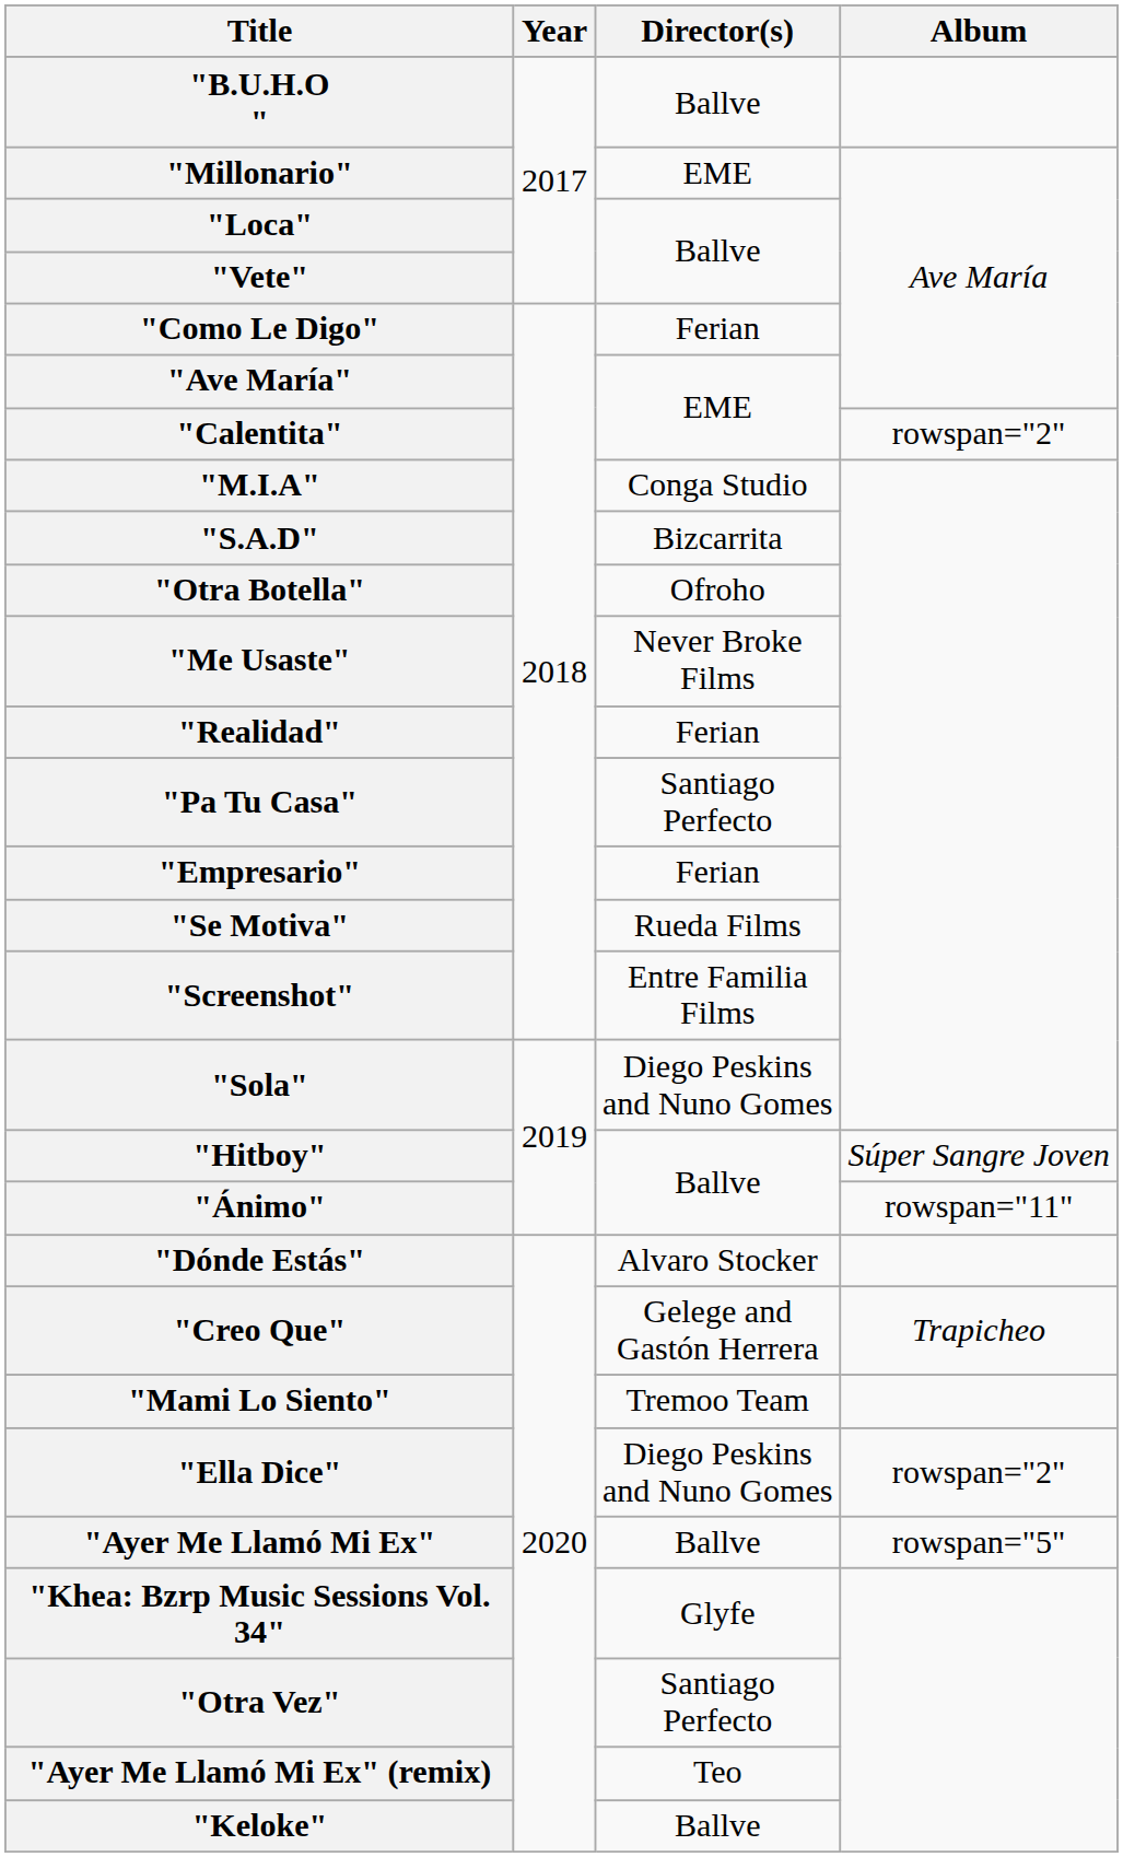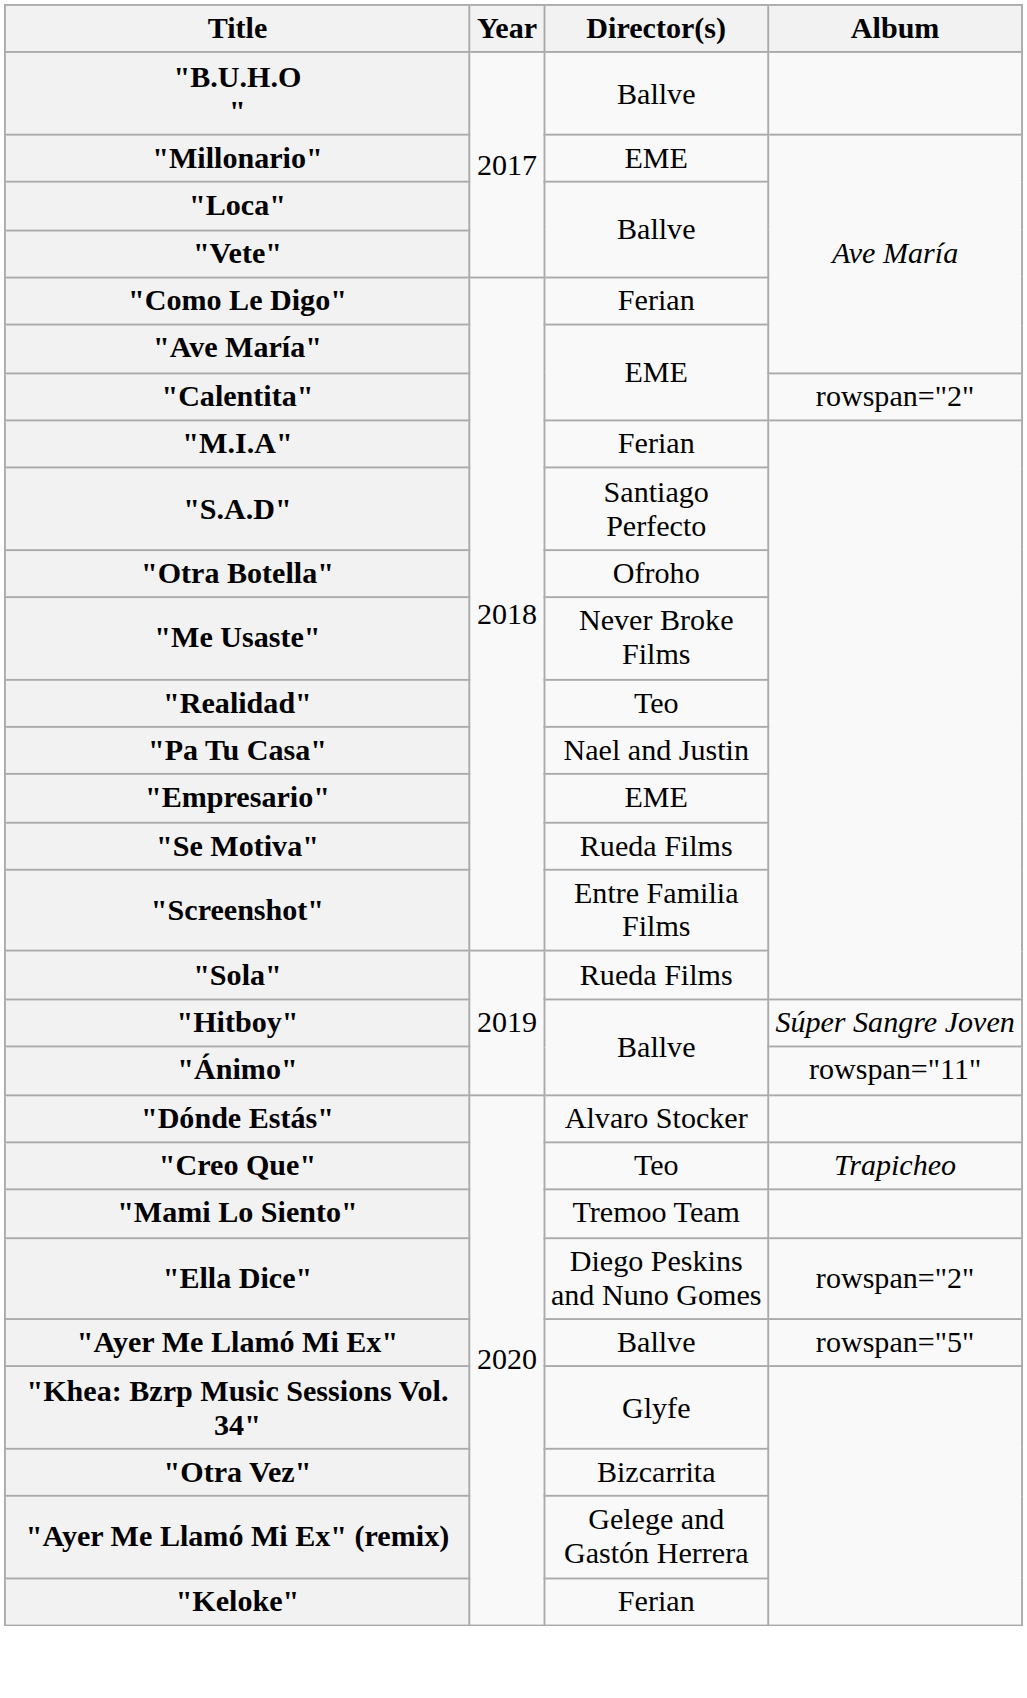"M.I.A" | Director(s): Conga Studio -> Ferian
"S.A.D" | Director(s): Bizcarrita -> Santiago Perfecto
"Realidad" | Director(s): Ferian -> Teo
"Pa Tu Casa" | Director(s): Santiago Perfecto -> Nael and Justin
"Empresario" | Director(s): Ferian -> EME
"Sola" | Director(s): Diego Peskins and Nuno Gomes -> Rueda Films
"Creo Que" | Director(s): Gelege and Gastón Herrera -> Teo
"Otra Vez" | Director(s): Santiago Perfecto -> Bizcarrita
"Ayer Me Llamó Mi Ex" (remix) | Director(s): Teo -> Gelege and Gastón Herrera
"Keloke" | Director(s): Ballve -> Ferian
